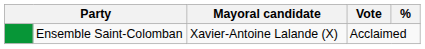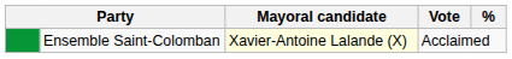Ensemble Saint-Colomban | Mayoral candidate: no background -> lightyellow background
